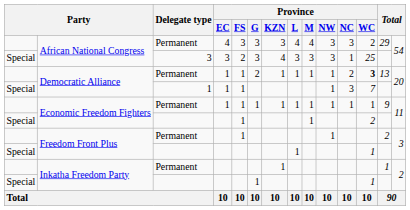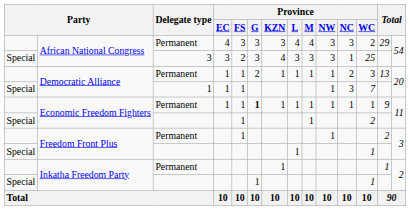Democratic Alliance / Permanent | Province / WC: bold -> normal
Economic Freedom Fighters / Permanent | Province / G: normal -> bold
